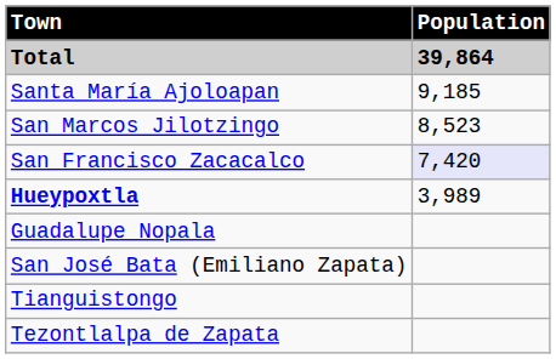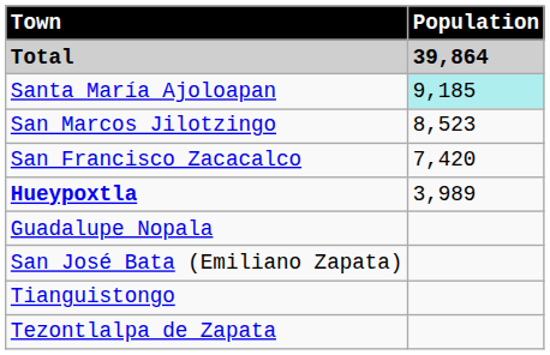Santa María Ajoloapan | Population: no background -> paleturquoise background
San Francisco Zacacalco | Population: lavender background -> no background
